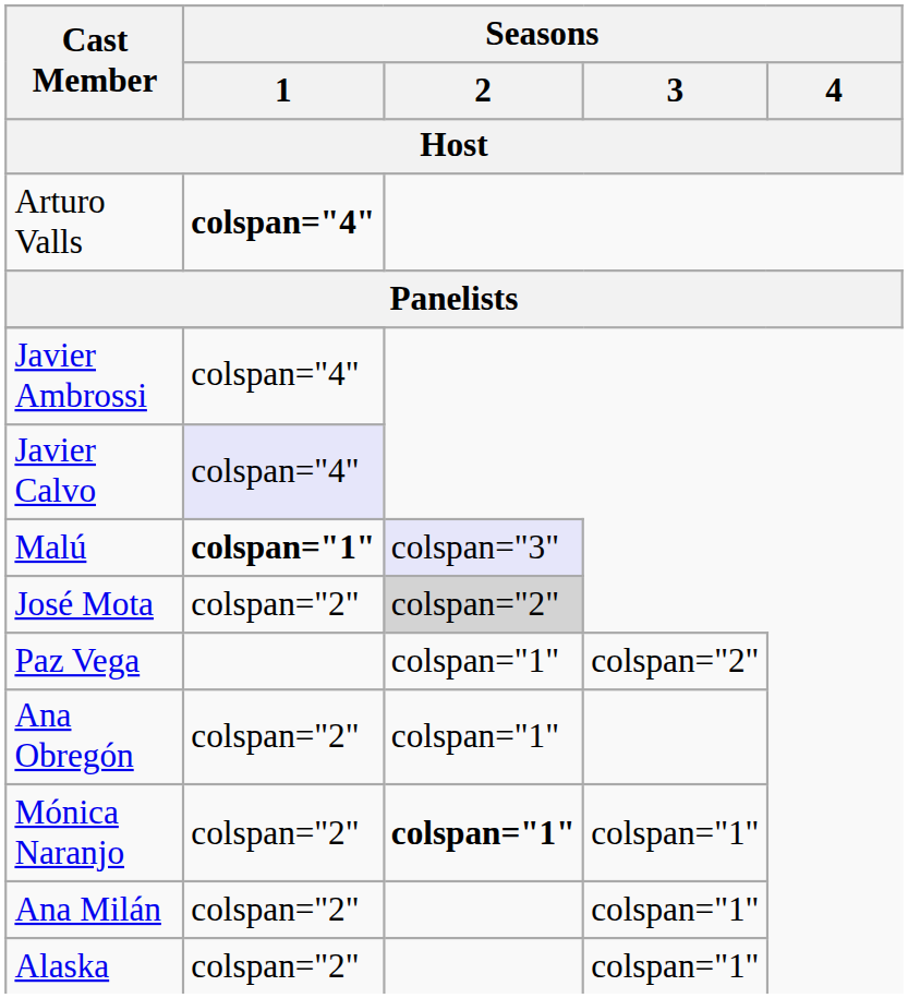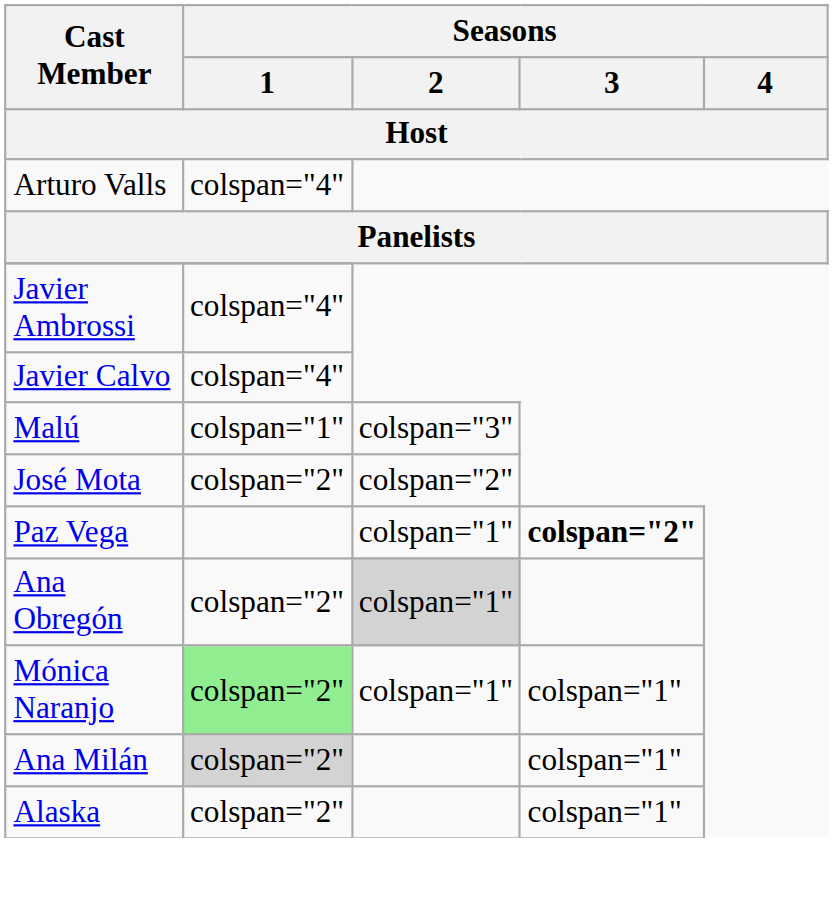Arturo Valls | Seasons / 1: bold -> normal
Javier Calvo | Seasons / 1: lavender background -> no background
Malú | Seasons / 1: bold -> normal
Malú | Seasons / 2: lavender background -> no background
José Mota | Seasons / 2: lightgrey background -> no background
Paz Vega | Seasons / 3: normal -> bold
Ana Obregón | Seasons / 2: no background -> lightgrey background
Mónica Naranjo | Seasons / 1: no background -> lightgreen background
Mónica Naranjo | Seasons / 2: bold -> normal
Ana Milán | Seasons / 1: no background -> lightgrey background
